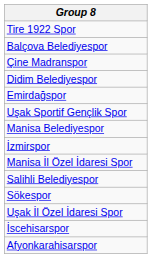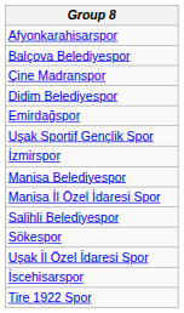row 2 | column 1: Tire 1922 Spor -> Afyonkarahisarspor
row 8 | column 1: Manisa Belediyespor -> İzmirspor
row 9 | column 1: İzmirspor -> Manisa Belediyespor
row 15 | column 1: Afyonkarahisarspor -> Tire 1922 Spor
